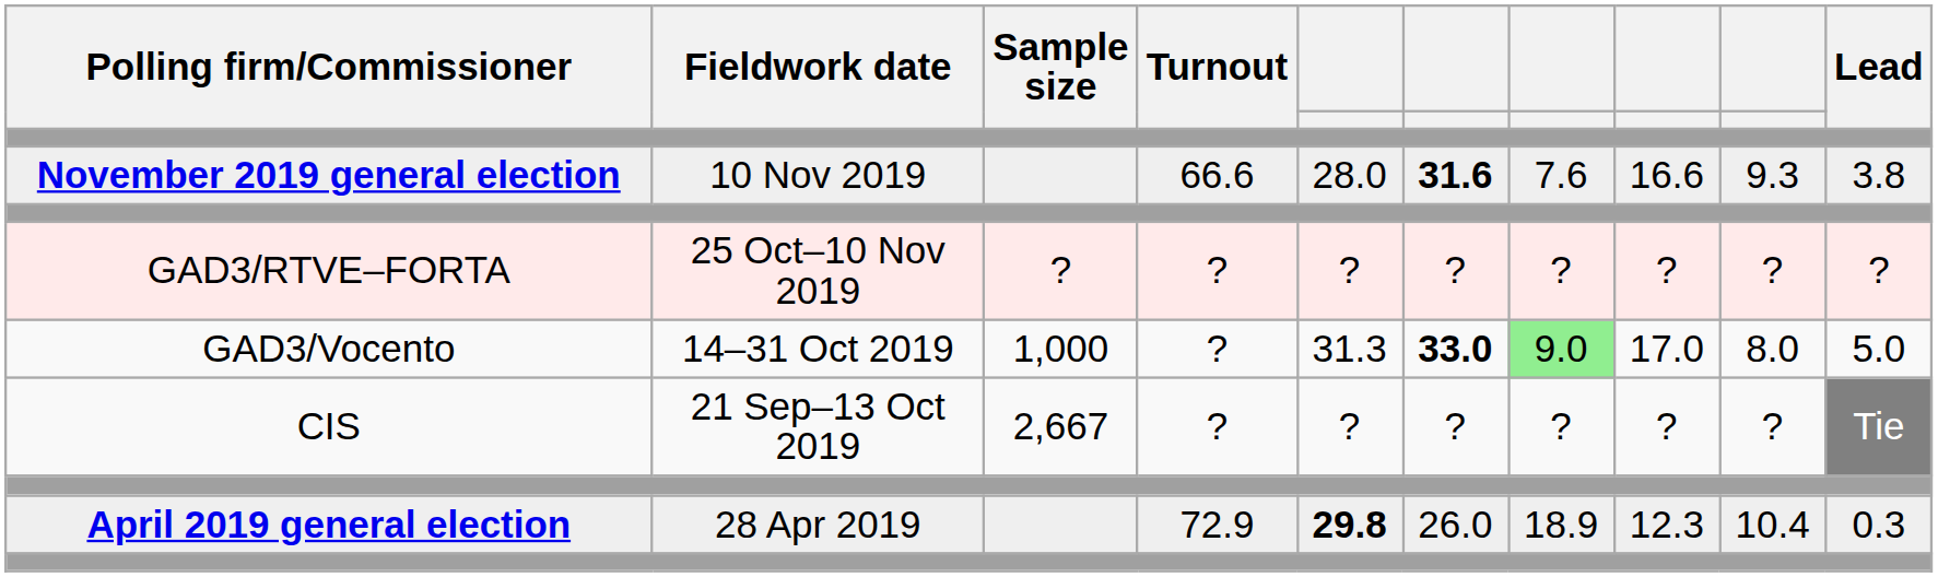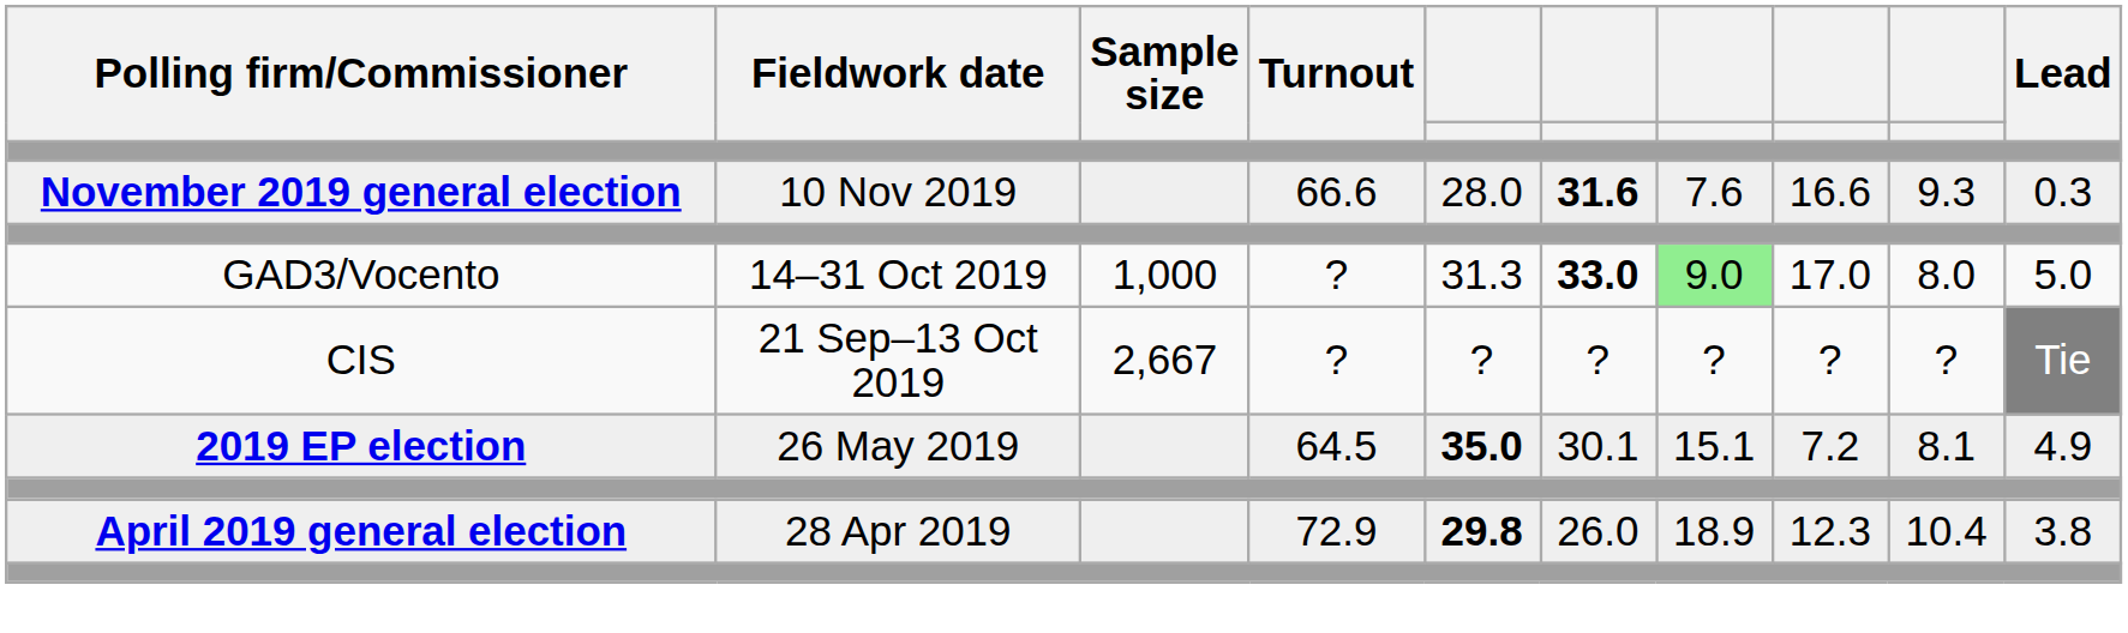November 2019 general election | Lead: 3.8 -> 0.3
- row: GAD3/RTVE–FORTA | 25 Oct–10 Nov 2019 | ? | ? | ? | ? | ? | ? | ? | ?
+ row: 2019 EP election | 26 May 2019 | 64.5 | 35.0 | 30.1 | 15.1 | 7.2 | 8.1 | 4.9
April 2019 general election | Lead: 0.3 -> 3.8
